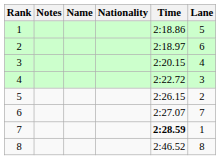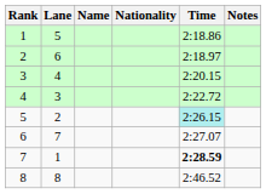columns swapped: Lane <-> Notes
row 6 | Time: no background -> paleturquoise background
